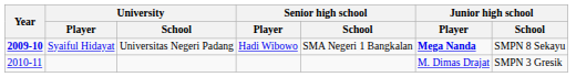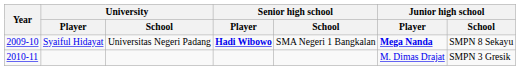Syaiful Hidayat | Year: bold -> normal
Syaiful Hidayat | Senior high school / Player: normal -> bold
